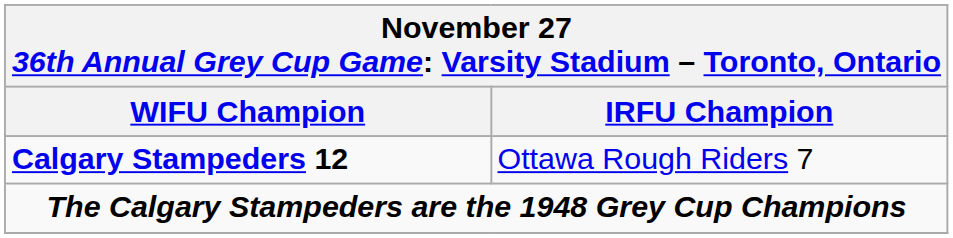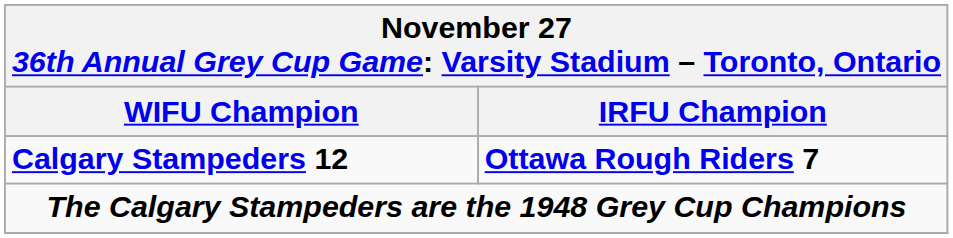Calgary Stampeders 12 | IRFU Champion: normal -> bold
